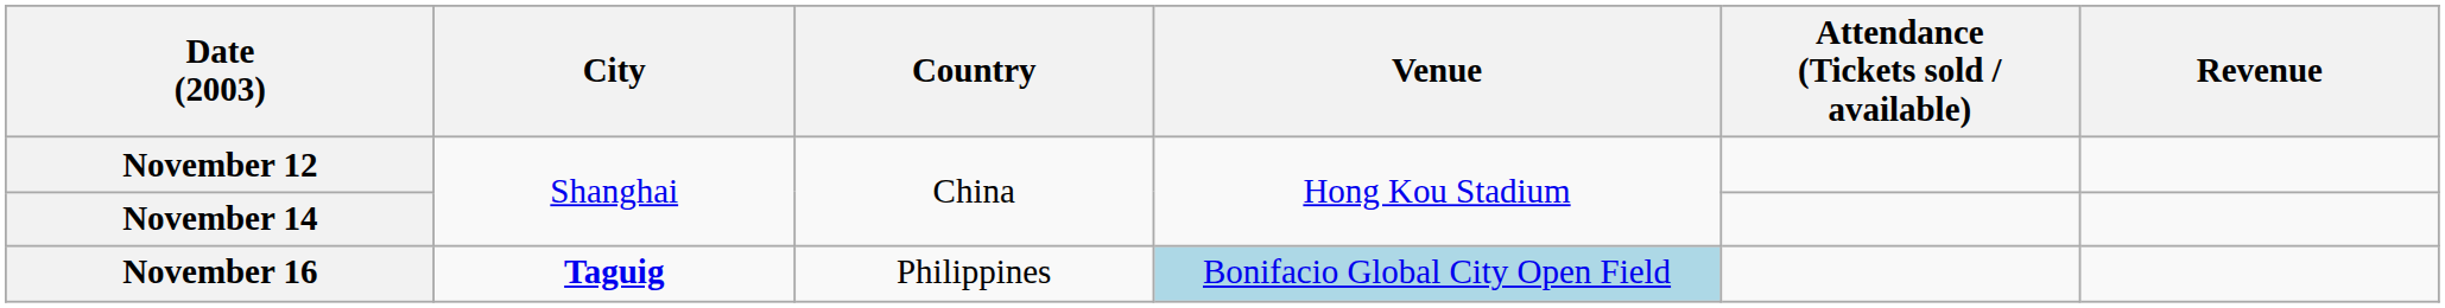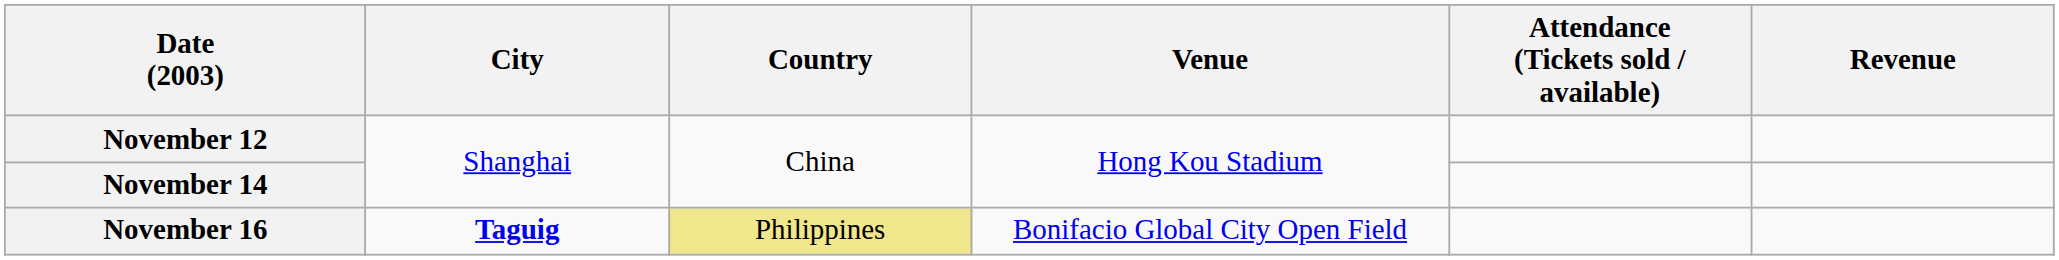November 16 | Country: no background -> khaki background
November 16 | Venue: lightblue background -> no background
